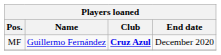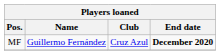MF | Club: bold -> normal
MF | End date: normal -> bold
